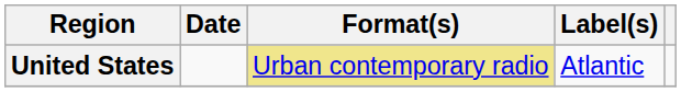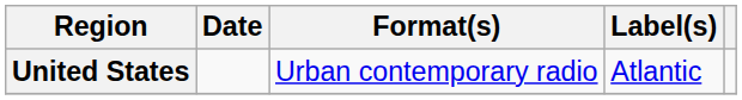United States | Format(s): khaki background -> no background
